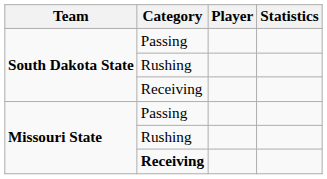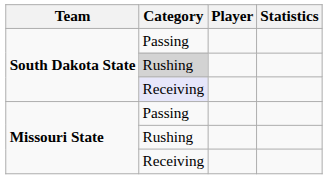South Dakota State / Rushing | Category: no background -> lightgrey background
South Dakota State / Receiving | Category: no background -> lavender background
Missouri State / Receiving | Category: bold -> normal
